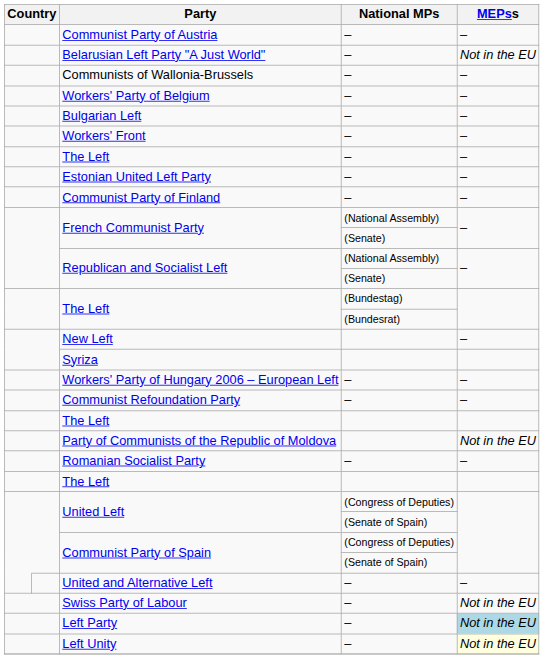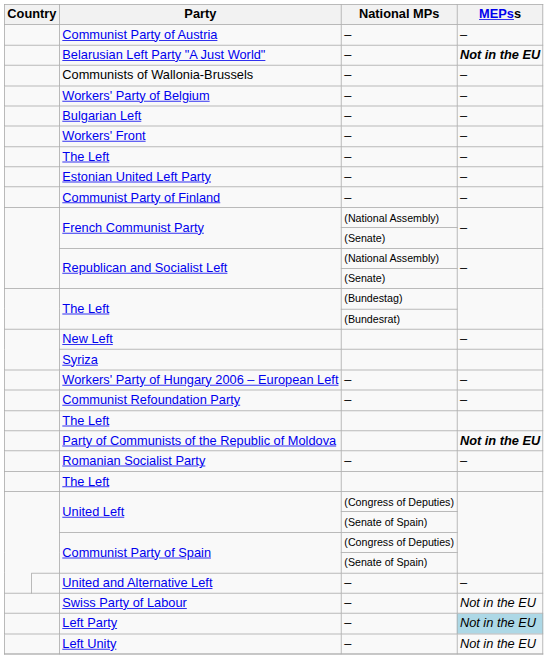Belarusian Left Party "A Just World" | MEPss: normal -> bold
Party of Communists of the Republic of Moldova | MEPss: normal -> bold
Left Unity | MEPss: lightyellow background -> no background
